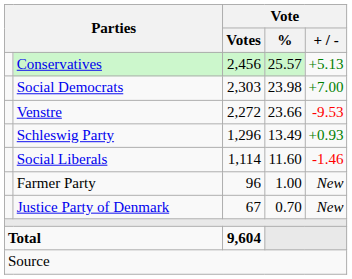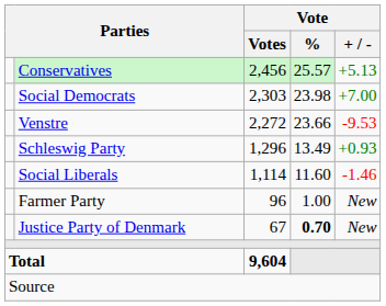Justice Party of Denmark | Vote / %: normal -> bold
